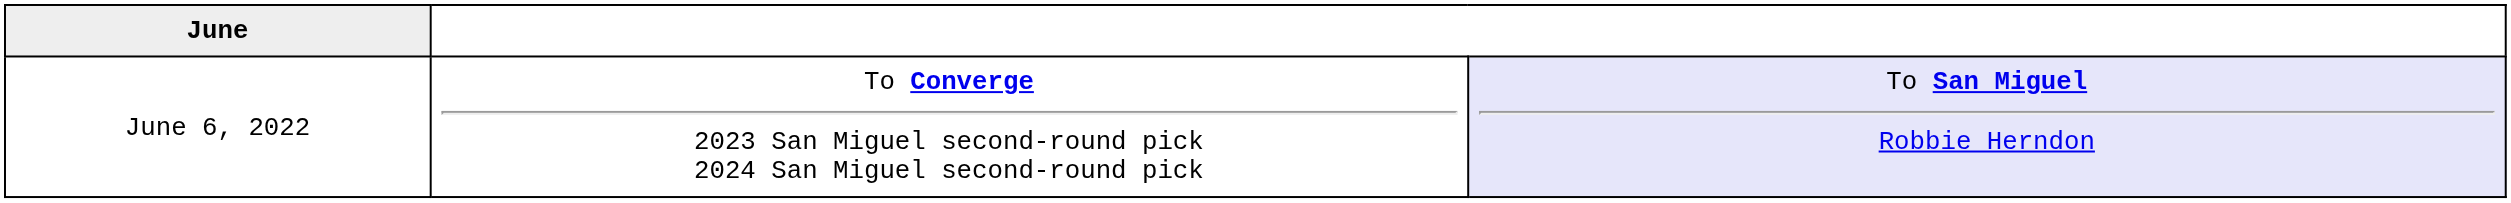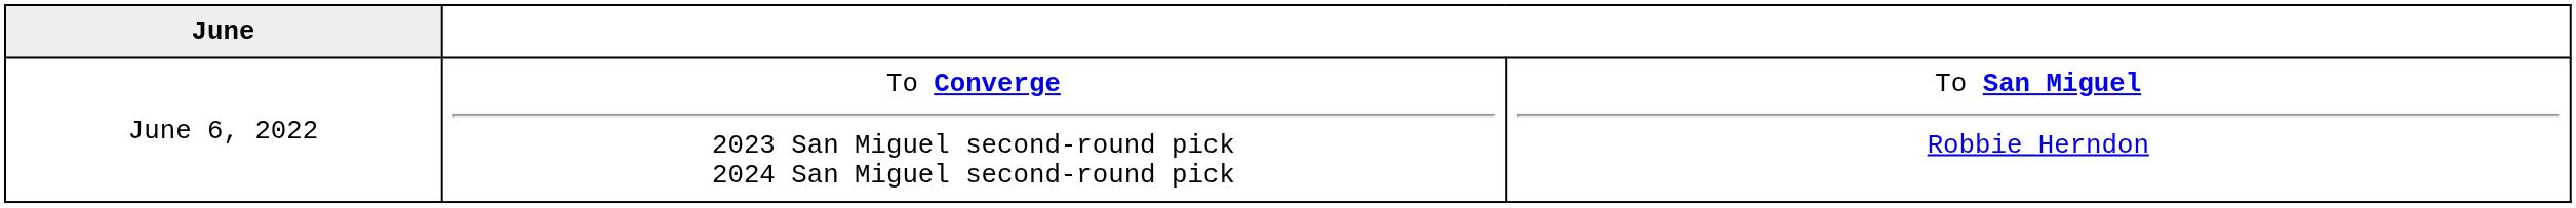June 6, 2022 | column 3: lavender background -> no background
